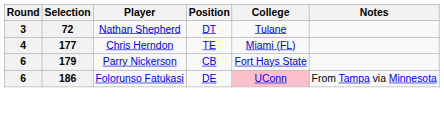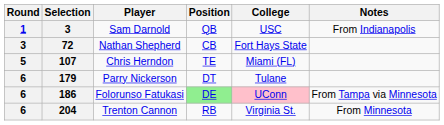+ row: 1 | 3 | Sam Darnold | QB | USC | From Indianapolis
Nathan Shepherd | Position: DT -> CB
Nathan Shepherd | College: Tulane -> Fort Hays State
Chris Herndon | Round: 4 -> 5
Chris Herndon | Selection: 177 -> 107
Parry Nickerson | Position: CB -> DT
Parry Nickerson | College: Fort Hays State -> Tulane
Folorunso Fatukasi | Position: no background -> lightgreen background
+ row: 6 | 204 | Trenton Cannon | RB | Virginia St. | From Minnesota
